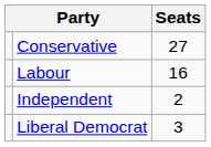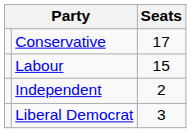Conservative | Seats: 27 -> 17
Labour | Seats: 16 -> 15
